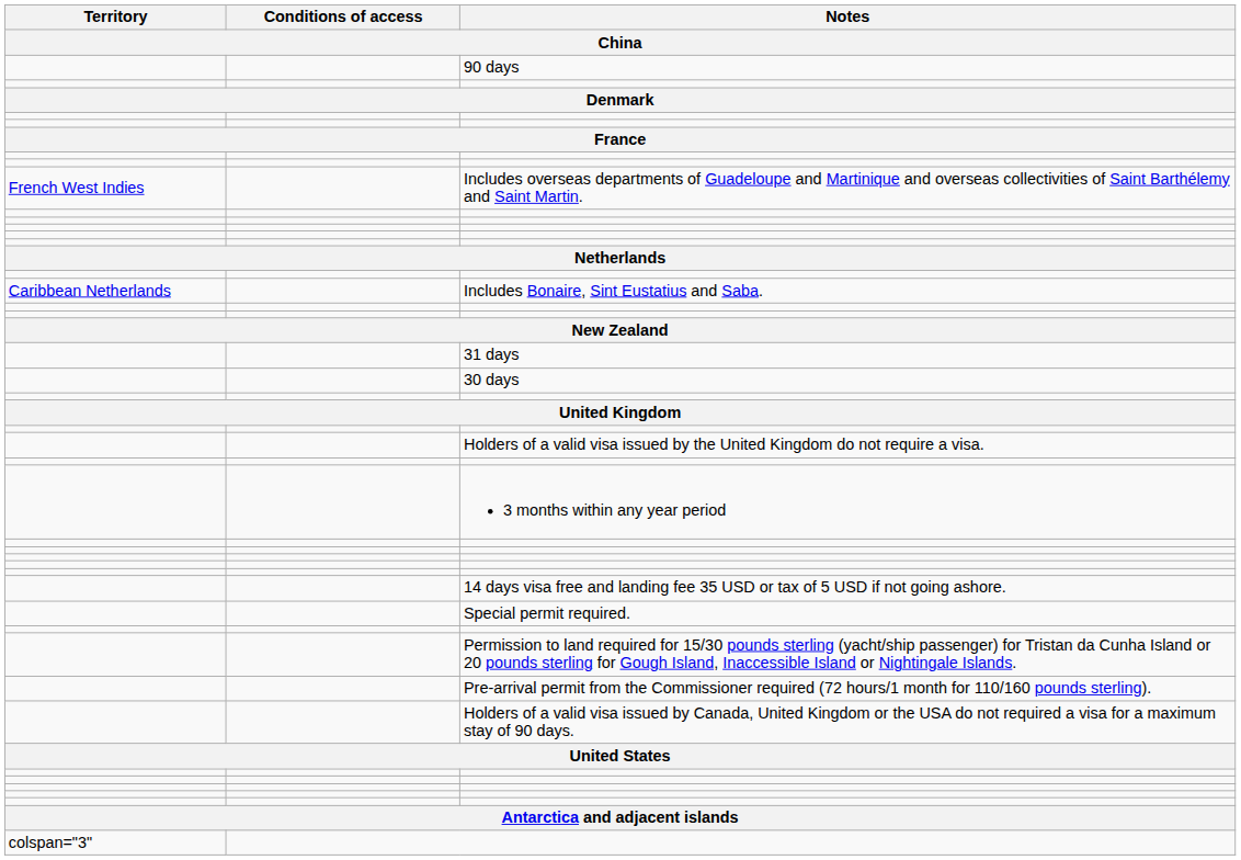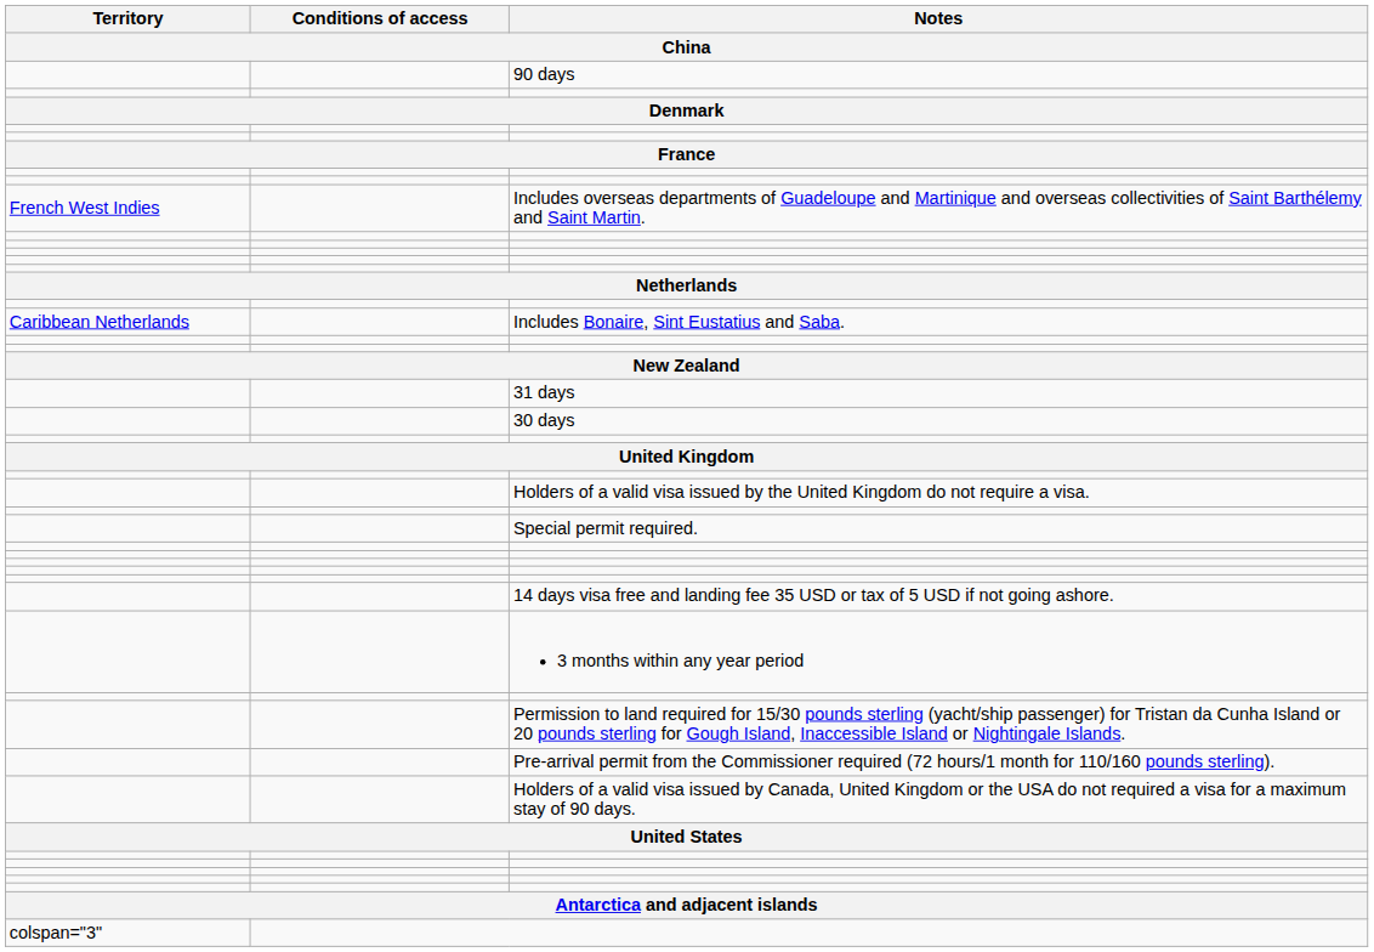rows swapped: Special permit required. <-> 3 months within any year period
